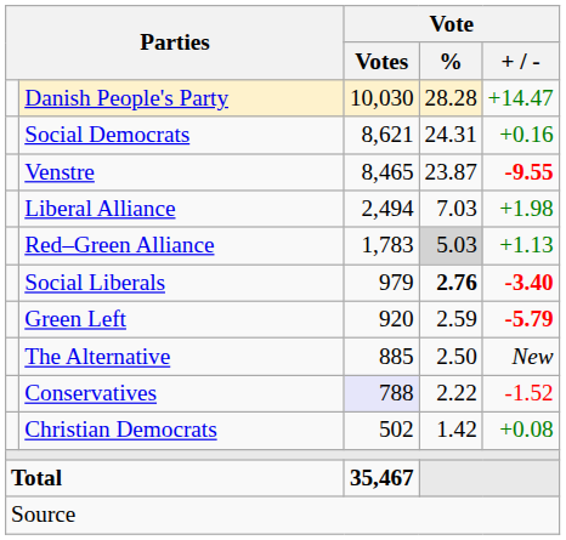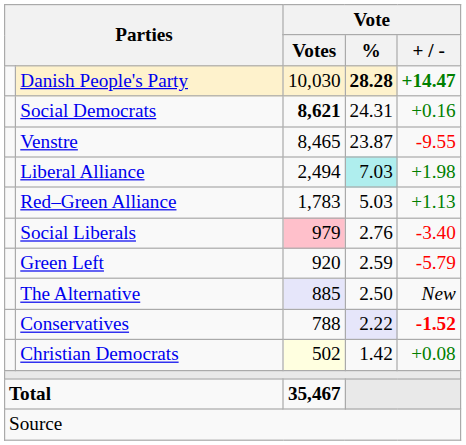Danish People's Party | Vote / %: normal -> bold
Danish People's Party | Vote / + / -: normal -> bold
Social Democrats | Vote / Votes: normal -> bold
Venstre | Vote / + / -: bold -> normal
Liberal Alliance | Vote / %: no background -> paleturquoise background
Red–Green Alliance | Vote / %: lightgrey background -> no background
Social Liberals | Vote / Votes: no background -> pink background
Social Liberals | Vote / %: bold -> normal
Social Liberals | Vote / + / -: bold -> normal
Green Left | Vote / + / -: bold -> normal
The Alternative | Vote / Votes: no background -> lavender background
Conservatives | Vote / Votes: lavender background -> no background
Conservatives | Vote / %: no background -> lavender background
Conservatives | Vote / + / -: normal -> bold
Christian Democrats | Vote / Votes: no background -> lightyellow background
